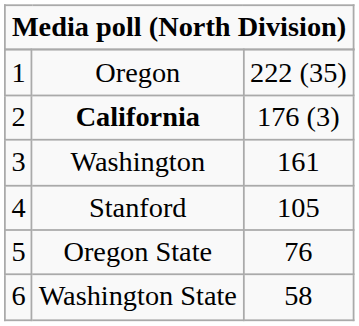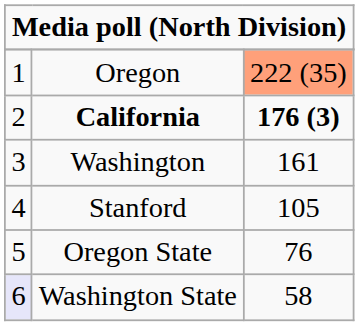Oregon | column 3: no background -> lightsalmon background
California | column 3: normal -> bold
Washington State | column 1: no background -> lavender background
